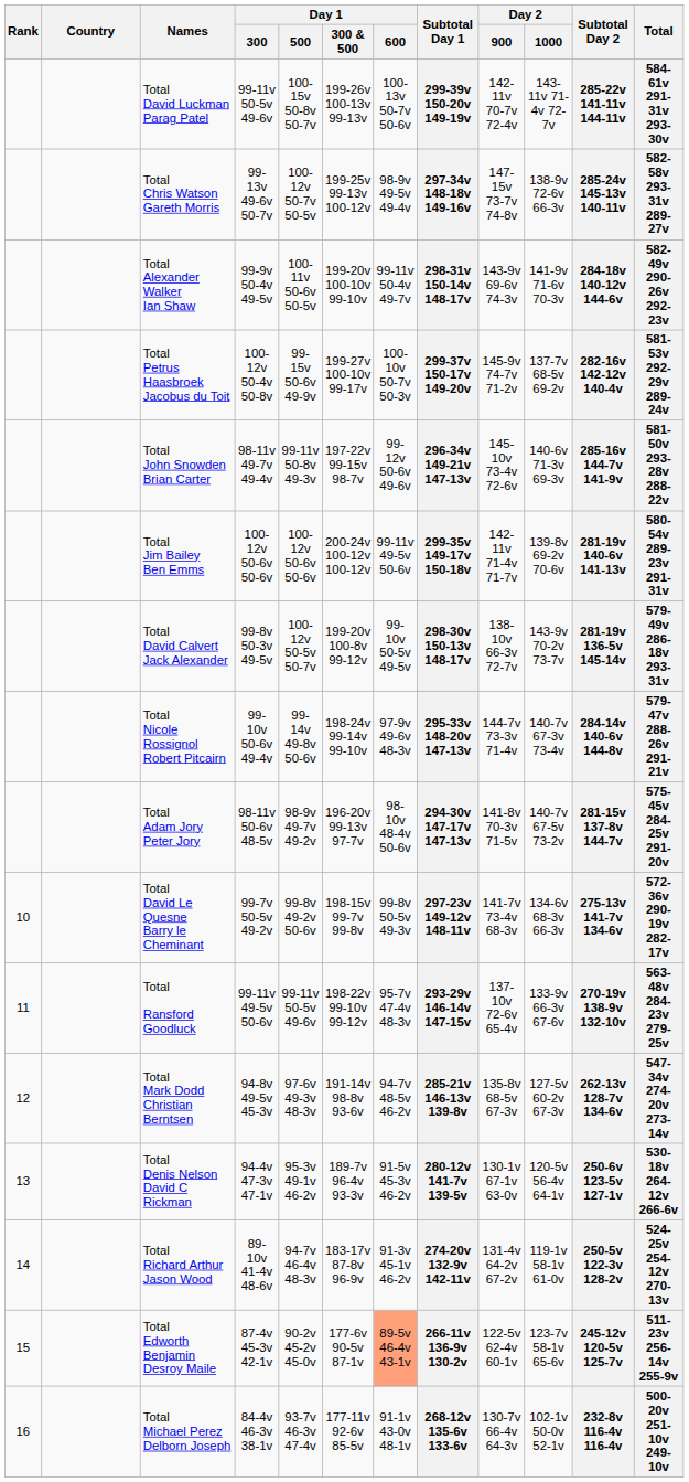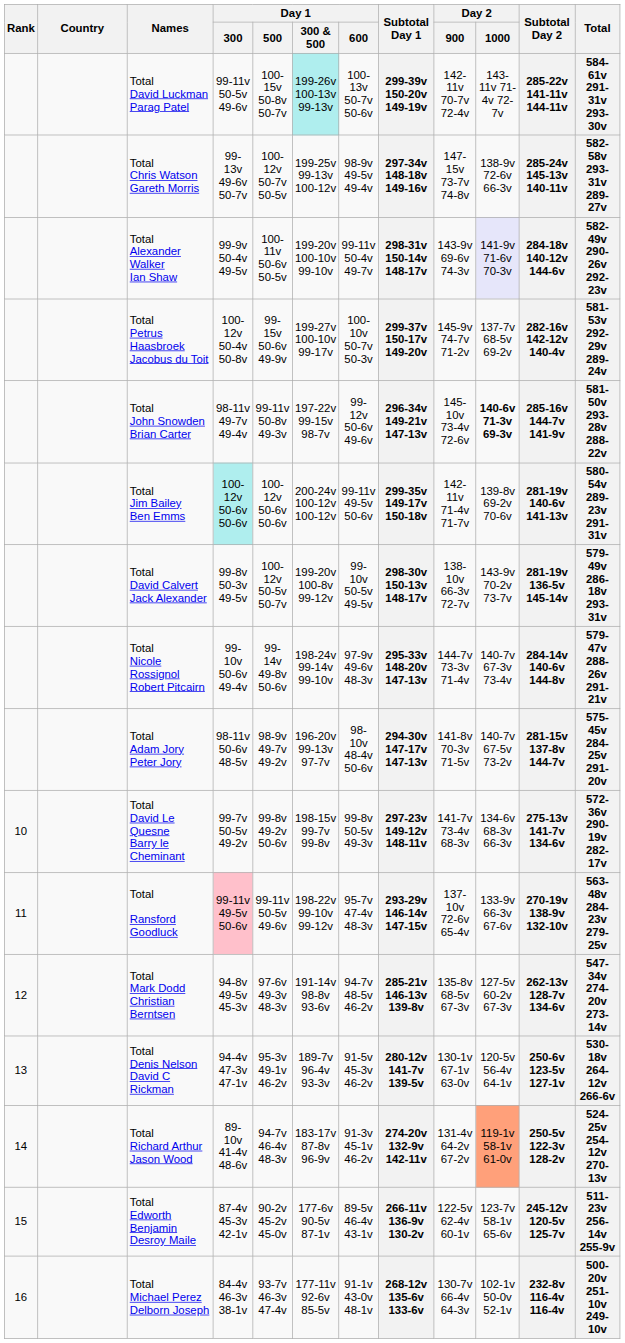row 3 | Day 1 / 300 & 500: no background -> paleturquoise background
row 5 | Day 2 / 1000: no background -> lavender background
row 7 | Day 2 / 1000: normal -> bold
row 8 | Day 1 / 300: no background -> paleturquoise background
row 13 | Day 1 / 300: no background -> pink background
row 16 | Day 2 / 1000: no background -> lightsalmon background
row 17 | Day 1 / 600: lightsalmon background -> no background
